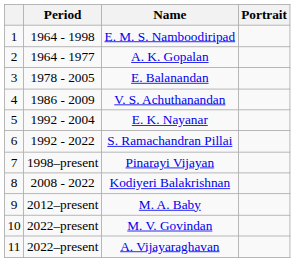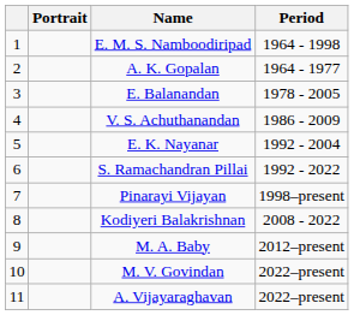columns swapped: Portrait <-> Period
